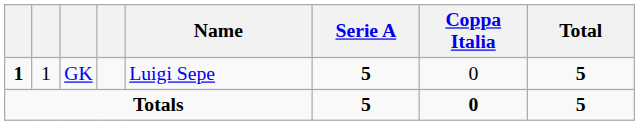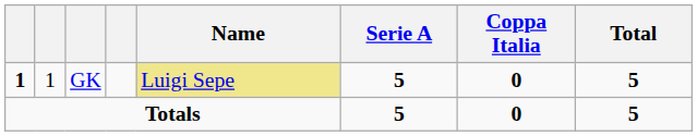row 2 | Name: no background -> khaki background
row 2 | Coppa Italia: normal -> bold
